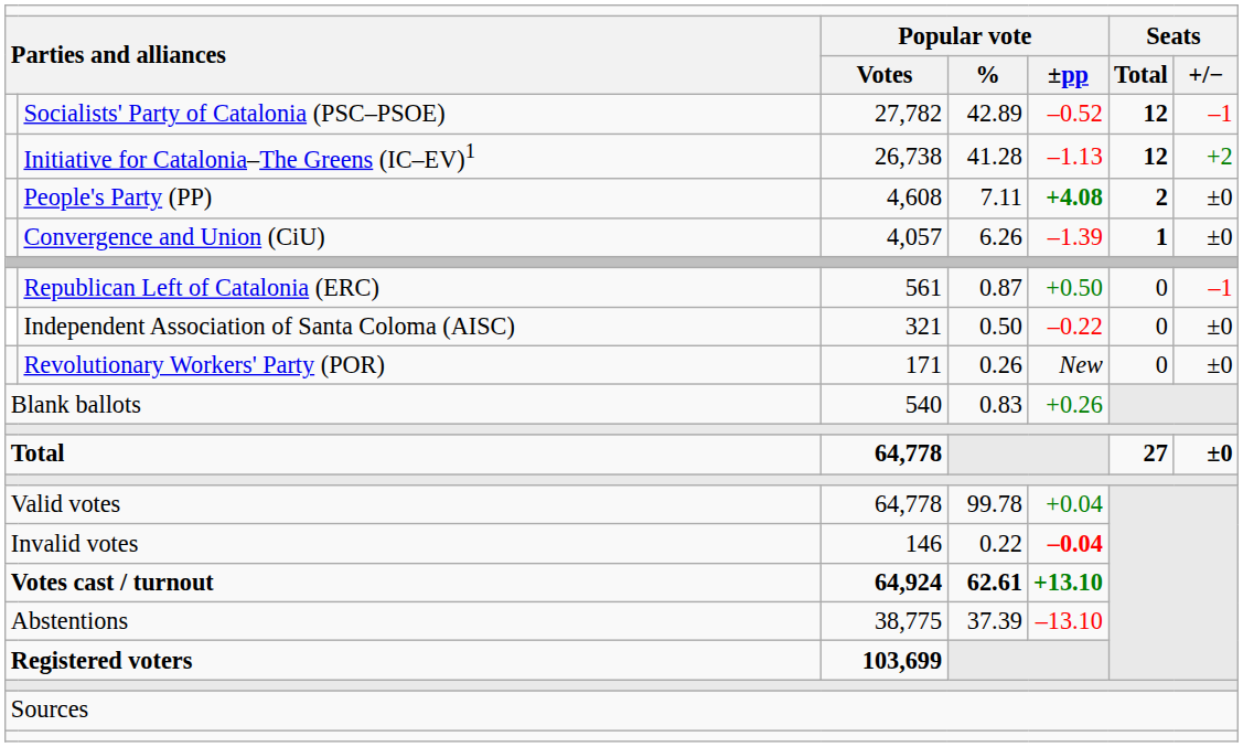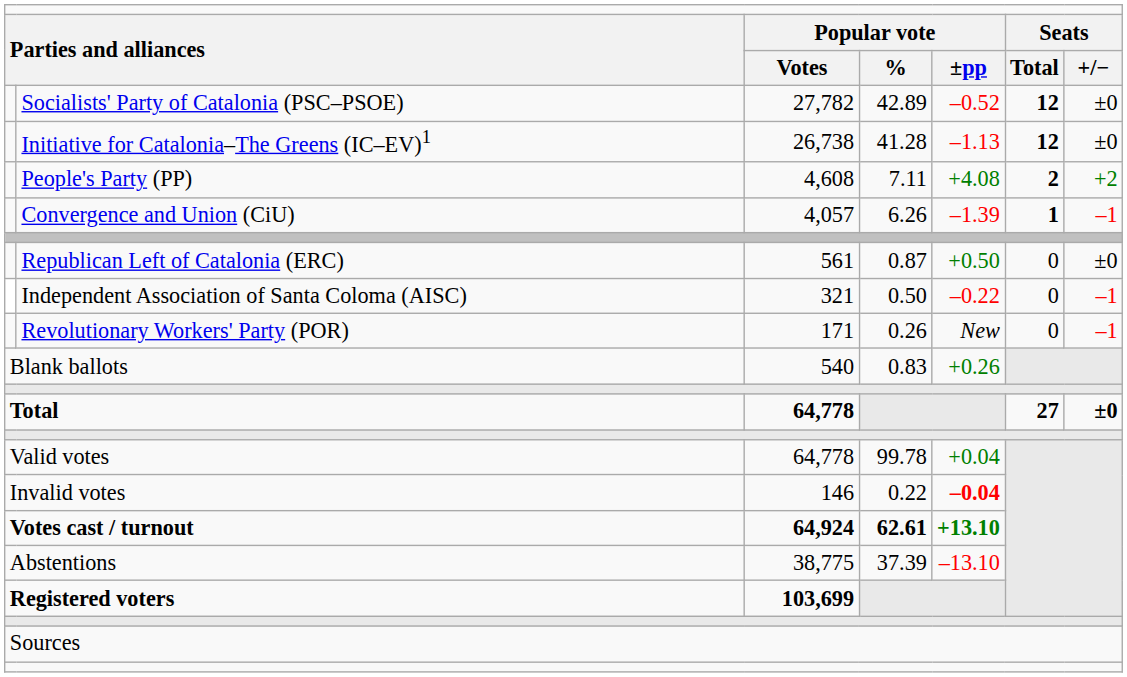Socialists' Party of Catalonia (PSC–PSOE) | column 7: –1 -> ±0
Initiative for Catalonia–The Greens (IC–EV)1 | column 7: +2 -> ±0
People's Party (PP) | column 5: bold -> normal
People's Party (PP) | column 7: ±0 -> +2
Convergence and Union (CiU) | column 7: ±0 -> –1
Republican Left of Catalonia (ERC) | column 7: –1 -> ±0
Independent Association of Santa Coloma (AISC) | column 7: ±0 -> –1
Revolutionary Workers' Party (POR) | column 7: ±0 -> –1
